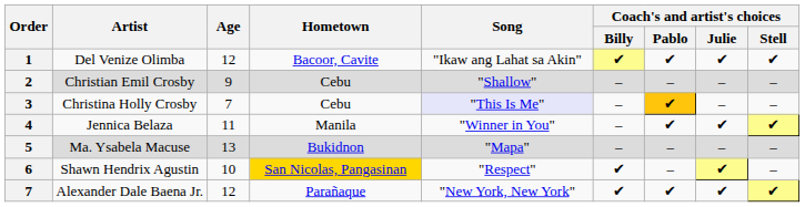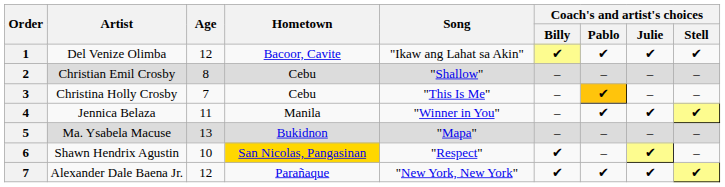Christian Emil Crosby | Age: 9 -> 8
Christina Holly Crosby | Song: lavender background -> no background
